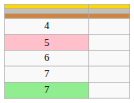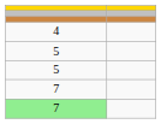row 5 | column 1: pink background -> no background
row 6 | column 1: 6 -> 5
